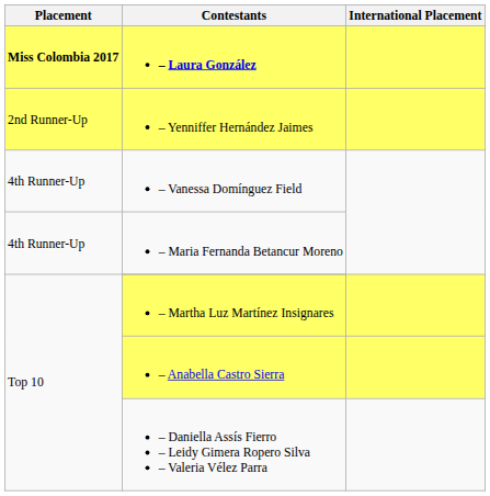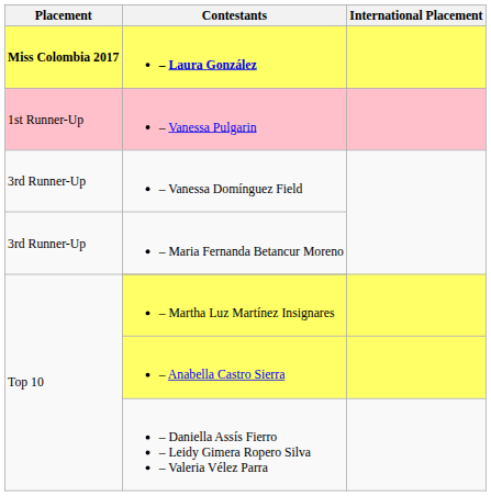+ row: 1st Runner-Up | – Vanessa Pulgarin
- row: 2nd Runner-Up | – Yenniffer Hernández Jaimes
– Vanessa Domínguez Field | Placement: 4th Runner-Up -> 3rd Runner-Up
– Maria Fernanda Betancur Moreno | Placement: 4th Runner-Up -> 3rd Runner-Up
